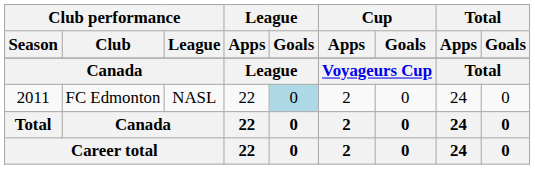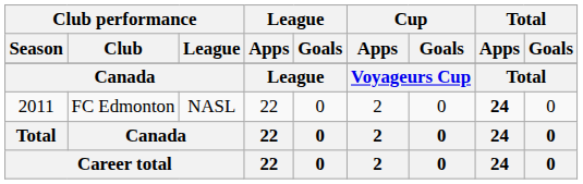FC Edmonton | League / Goals: lightblue background -> no background
FC Edmonton | Total / Apps: normal -> bold
